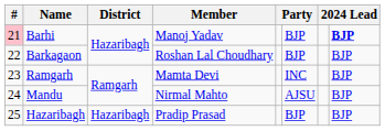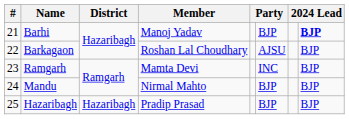Barhi | #: pink background -> no background
Barkagaon | column 6: BJP -> AJSU
Mandu | column 6: AJSU -> BJP
